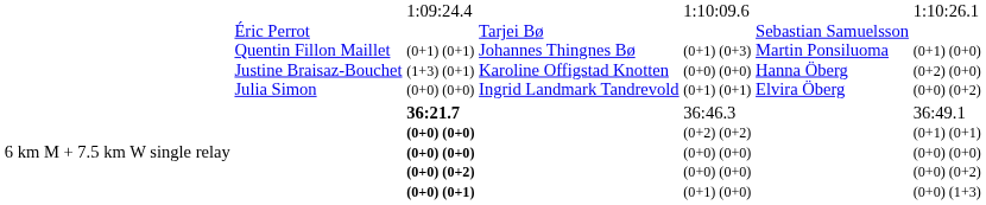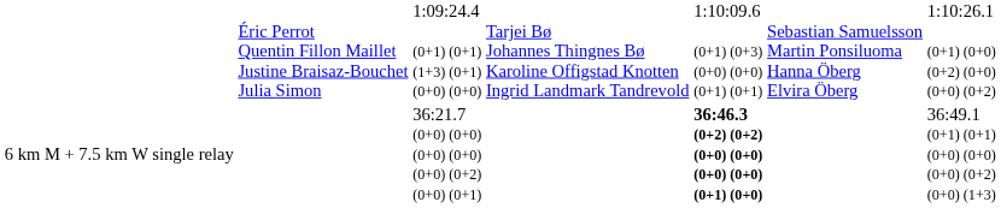6 km M + 7.5 km W single relay | column 3: bold -> normal
6 km M + 7.5 km W single relay | column 5: normal -> bold
